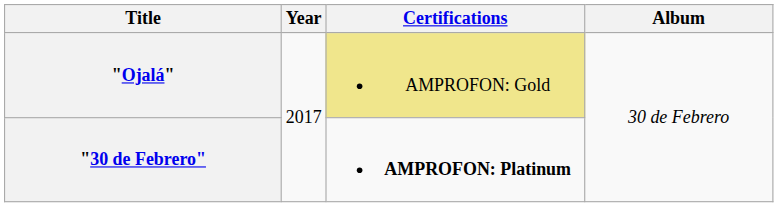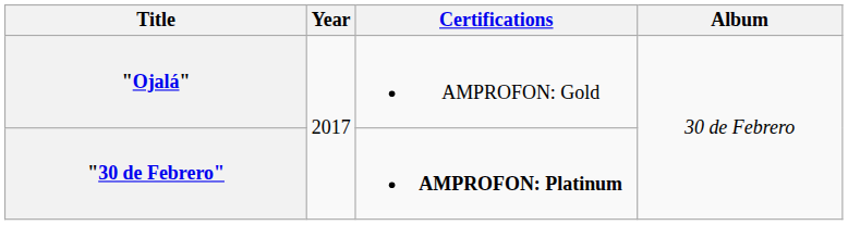"Ojalá" | Certifications: khaki background -> no background
